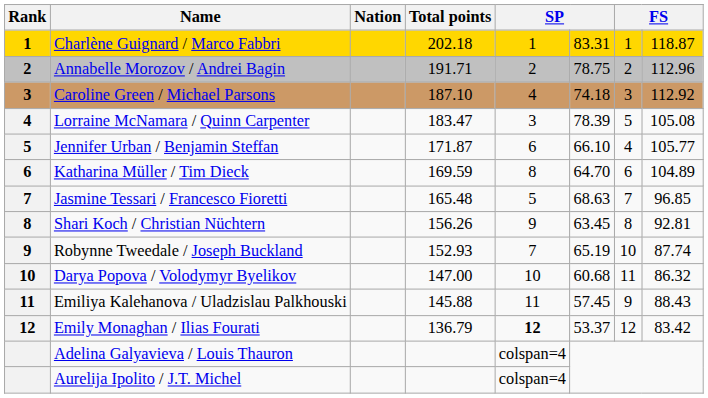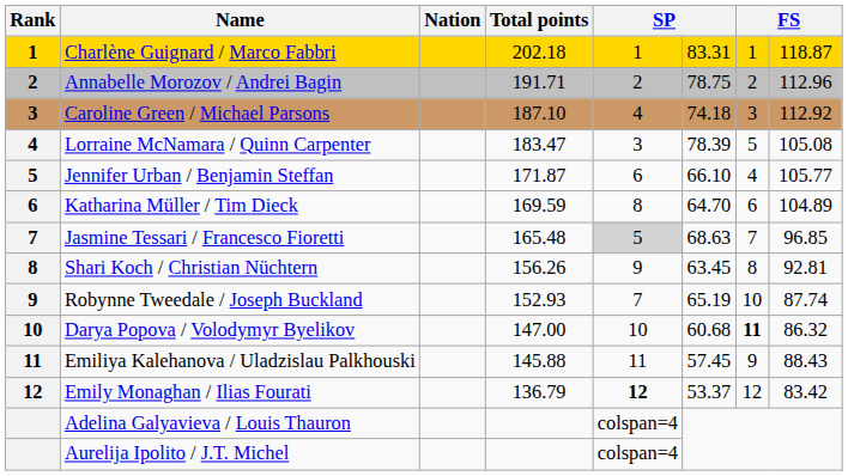Jasmine Tessari / Francesco Fioretti | column 5: no background -> lightgrey background
Darya Popova / Volodymyr Byelikov | column 7: normal -> bold
